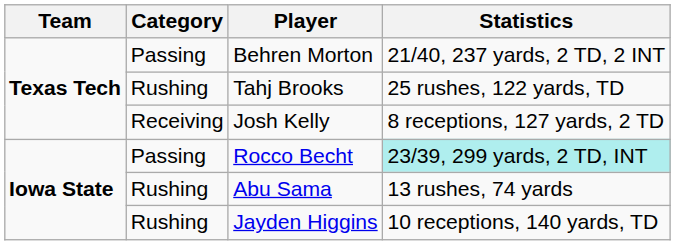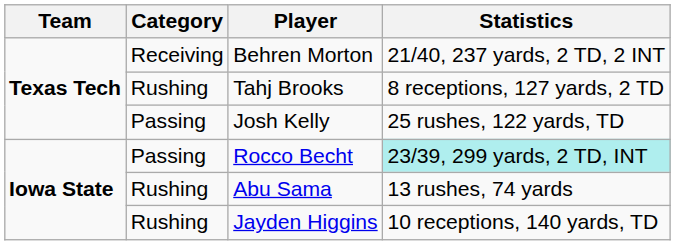Behren Morton | Category: Passing -> Receiving
Tahj Brooks | Statistics: 25 rushes, 122 yards, TD -> 8 receptions, 127 yards, 2 TD
Josh Kelly | Category: Receiving -> Passing
Josh Kelly | Statistics: 8 receptions, 127 yards, 2 TD -> 25 rushes, 122 yards, TD
